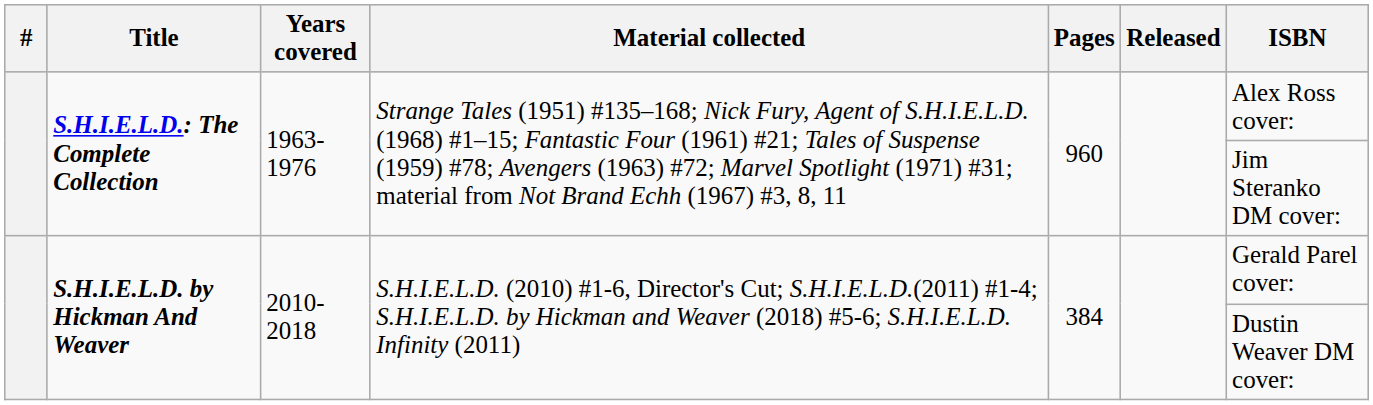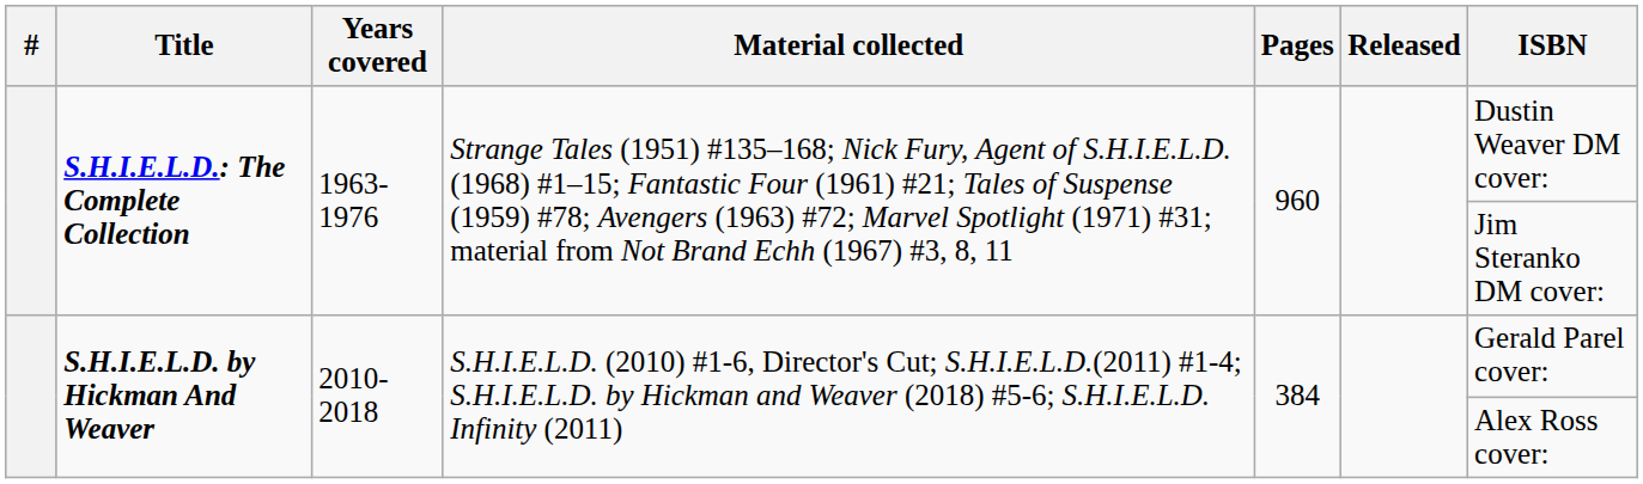row 2 | ISBN: Alex Ross cover: -> Dustin Weaver DM cover:
row 5 | ISBN: Dustin Weaver DM cover: -> Alex Ross cover:
